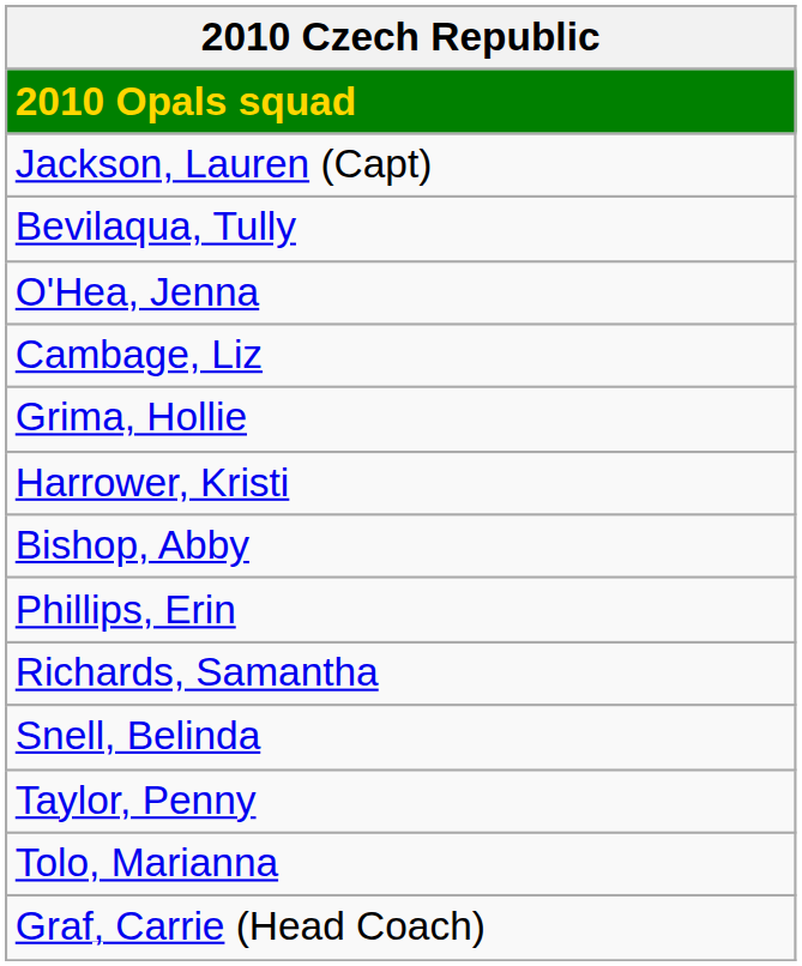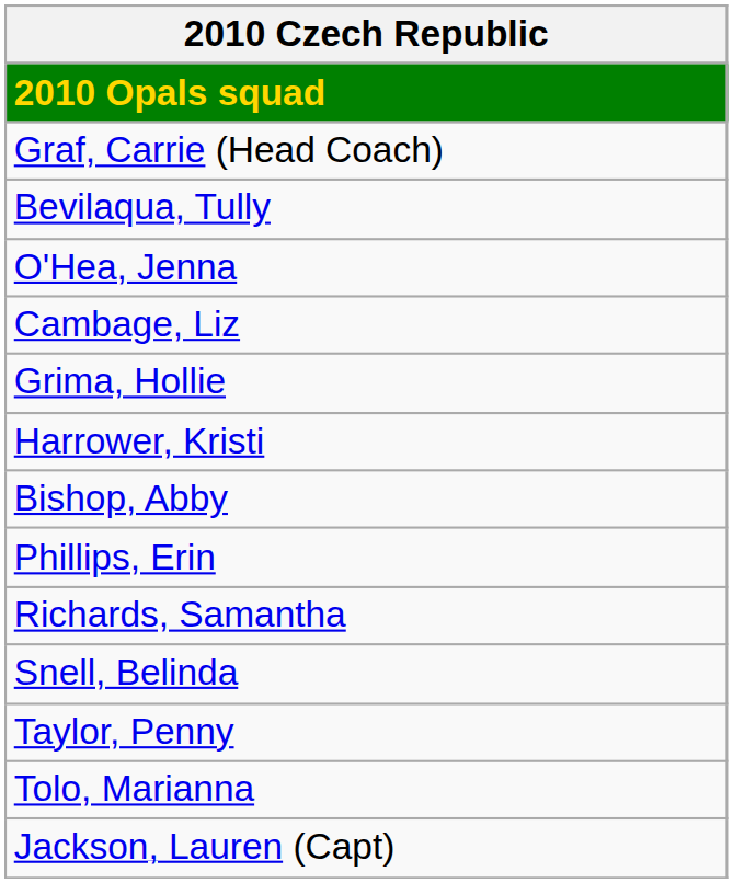row 3 | column 1: Jackson, Lauren (Capt) -> Graf, Carrie (Head Coach)
row 15 | column 1: Graf, Carrie (Head Coach) -> Jackson, Lauren (Capt)
